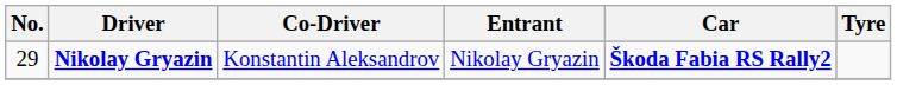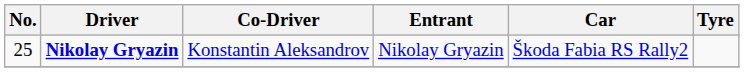row 2 | No.: 29 -> 25
row 2 | Car: bold -> normal
